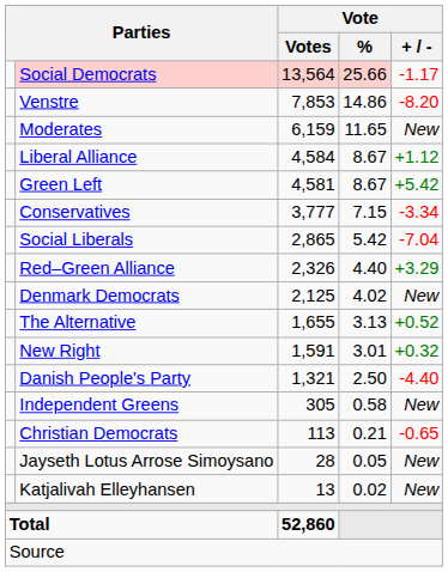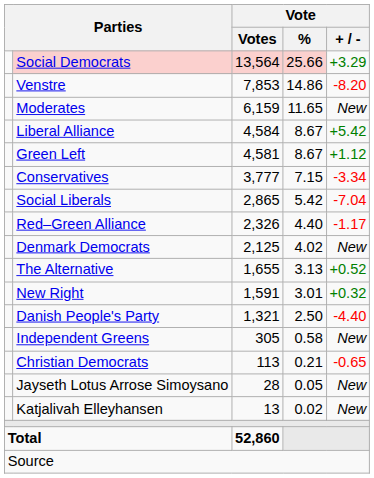Social Democrats | Vote / + / -: -1.17 -> +3.29
Liberal Alliance | Vote / + / -: +1.12 -> +5.42
Green Left | Vote / + / -: +5.42 -> +1.12
Red–Green Alliance | Vote / + / -: +3.29 -> -1.17
